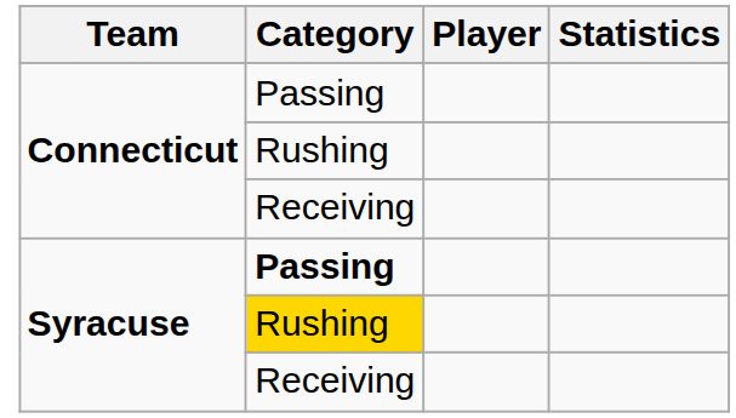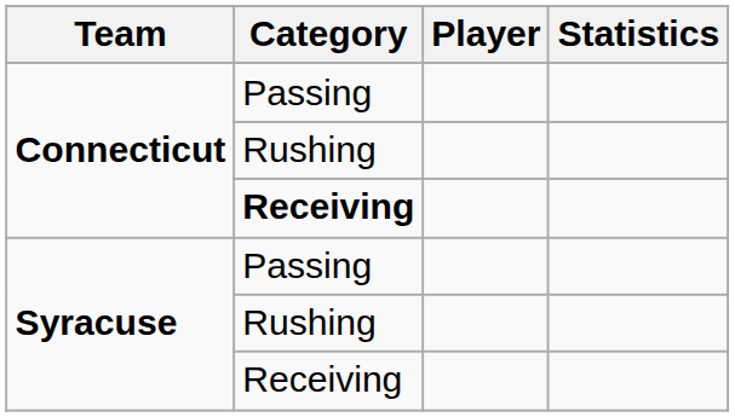Connecticut / Receiving | Category: normal -> bold
Syracuse / Passing | Category: bold -> normal
Syracuse / Rushing | Category: gold background -> no background
